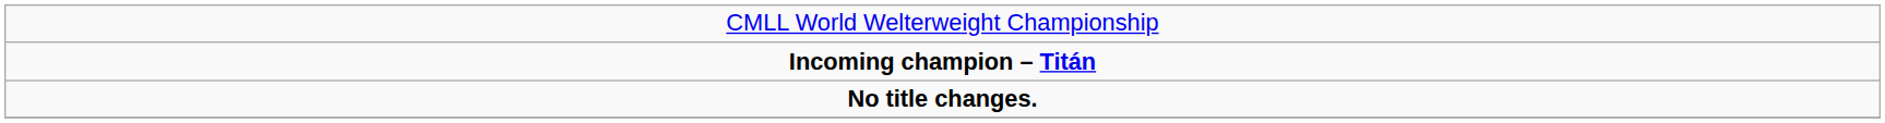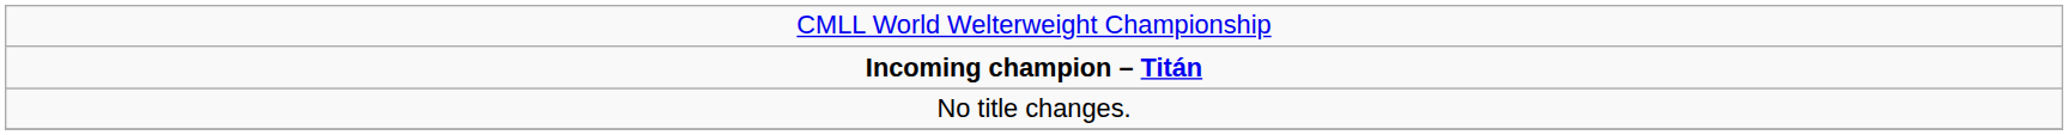No title changes. | column 1: bold -> normal
